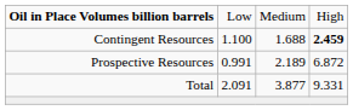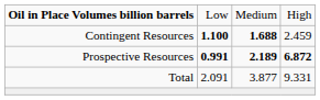Contingent Resources | column 2: normal -> bold
Contingent Resources | column 3: normal -> bold
Contingent Resources | column 4: bold -> normal
Prospective Resources | column 2: normal -> bold
Prospective Resources | column 3: normal -> bold
Prospective Resources | column 4: normal -> bold
